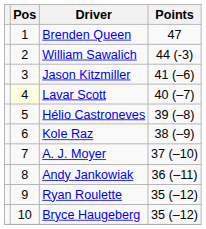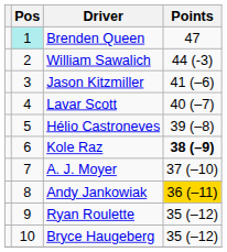Brenden Queen | Pos: no background -> paleturquoise background
Lavar Scott | Pos: lightyellow background -> no background
Kole Raz | Points: normal -> bold
Andy Jankowiak | Points: no background -> gold background
